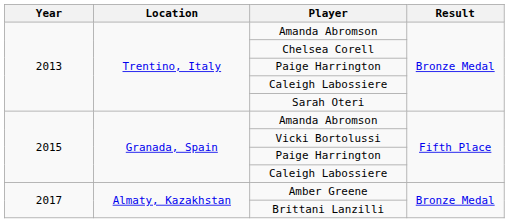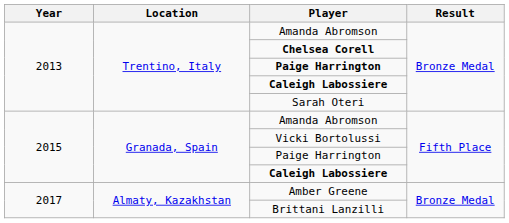Chelsea Corell | Player: normal -> bold
2013 / Paige Harrington | Player: normal -> bold
2013 / Caleigh Labossiere | Player: normal -> bold
2015 / Caleigh Labossiere | Player: normal -> bold
